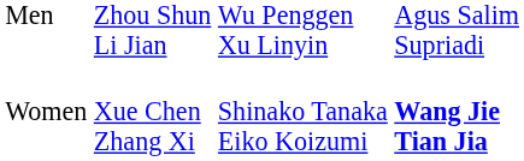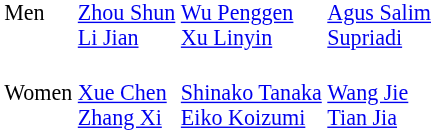Women | column 4: bold -> normal
